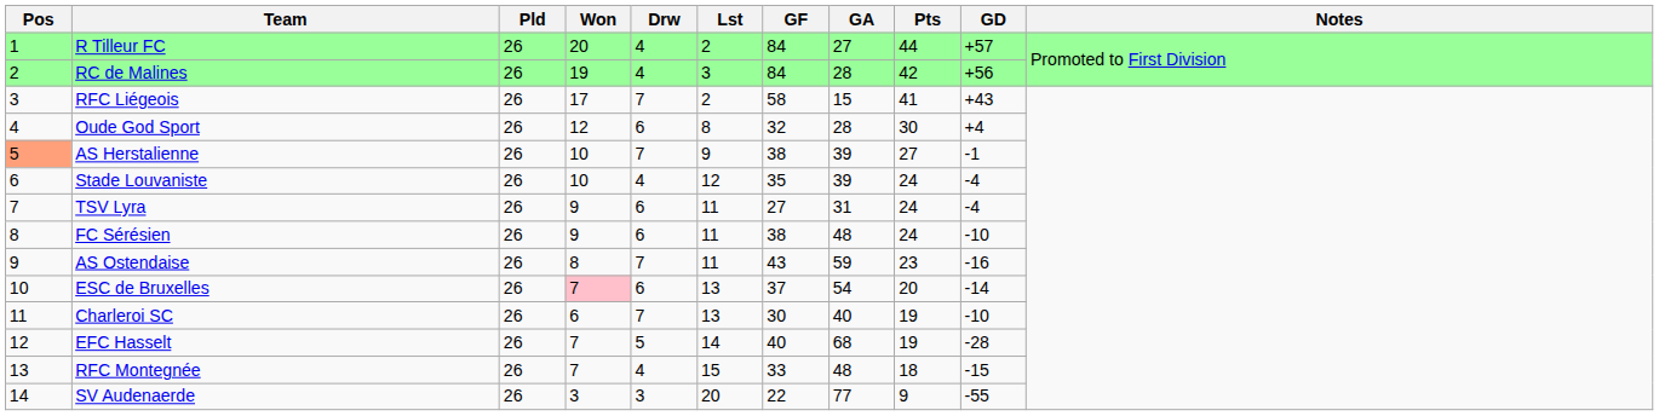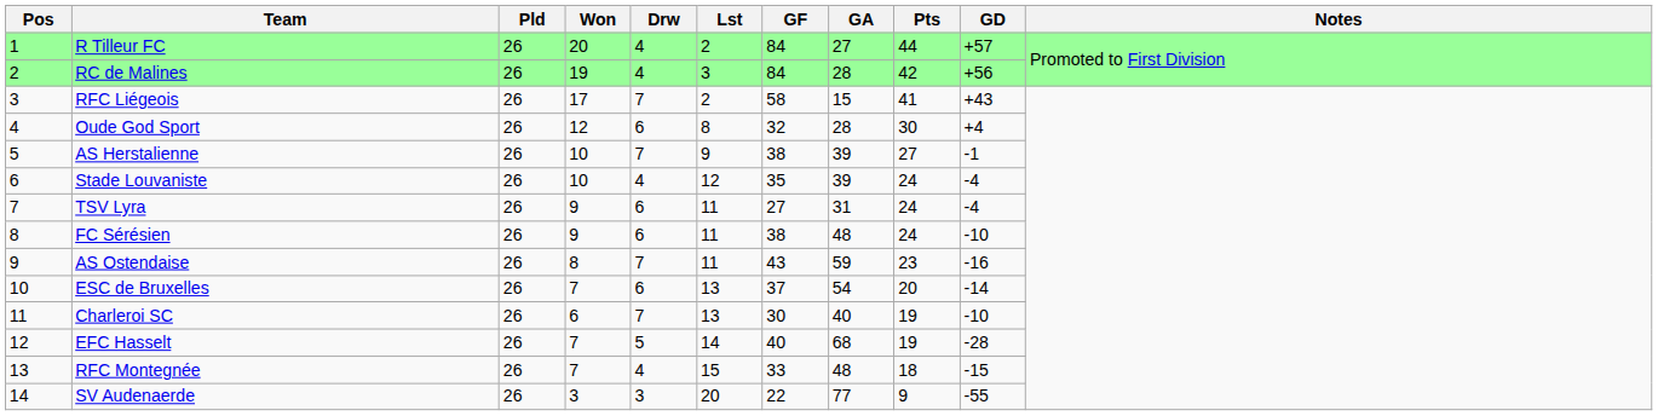AS Herstalienne | Pos: lightsalmon background -> no background
ESC de Bruxelles | Won: pink background -> no background
